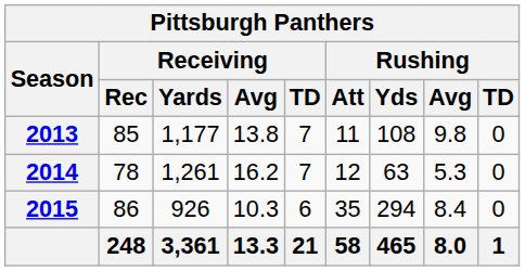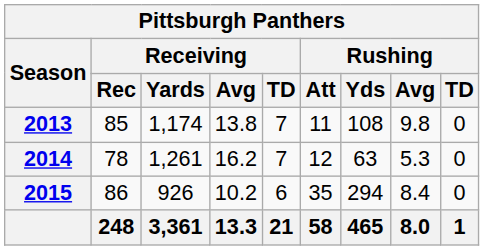2013 | Receiving / Yards: 1,177 -> 1,174
2015 | Receiving / Avg: 10.3 -> 10.2
